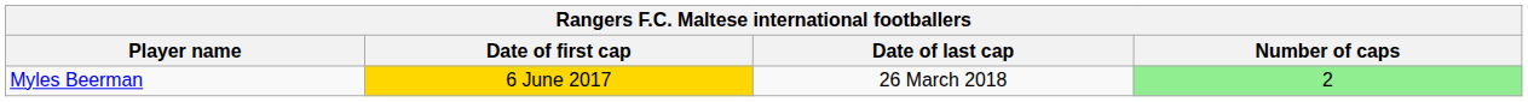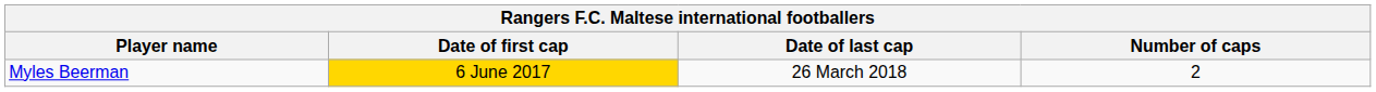Myles Beerman | Number of caps: lightgreen background -> no background
